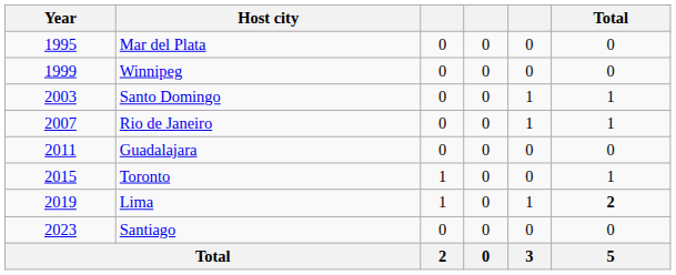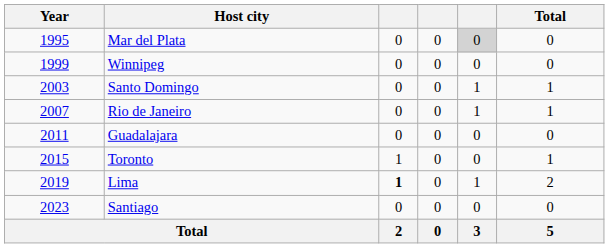Mar del Plata | column 5: no background -> lightgrey background
Lima | column 3: normal -> bold
Lima | Total: bold -> normal
